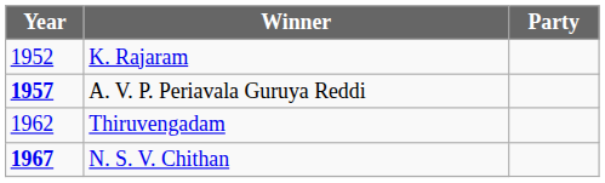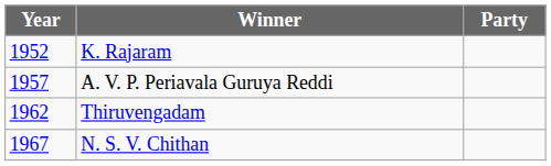A. V. P. Periavala Guruya Reddi | Year: bold -> normal
N. S. V. Chithan | Year: bold -> normal
